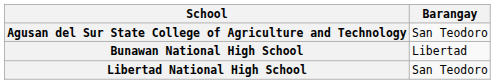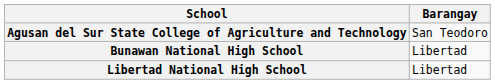Libertad National High School | Barangay: San Teodoro -> Libertad
